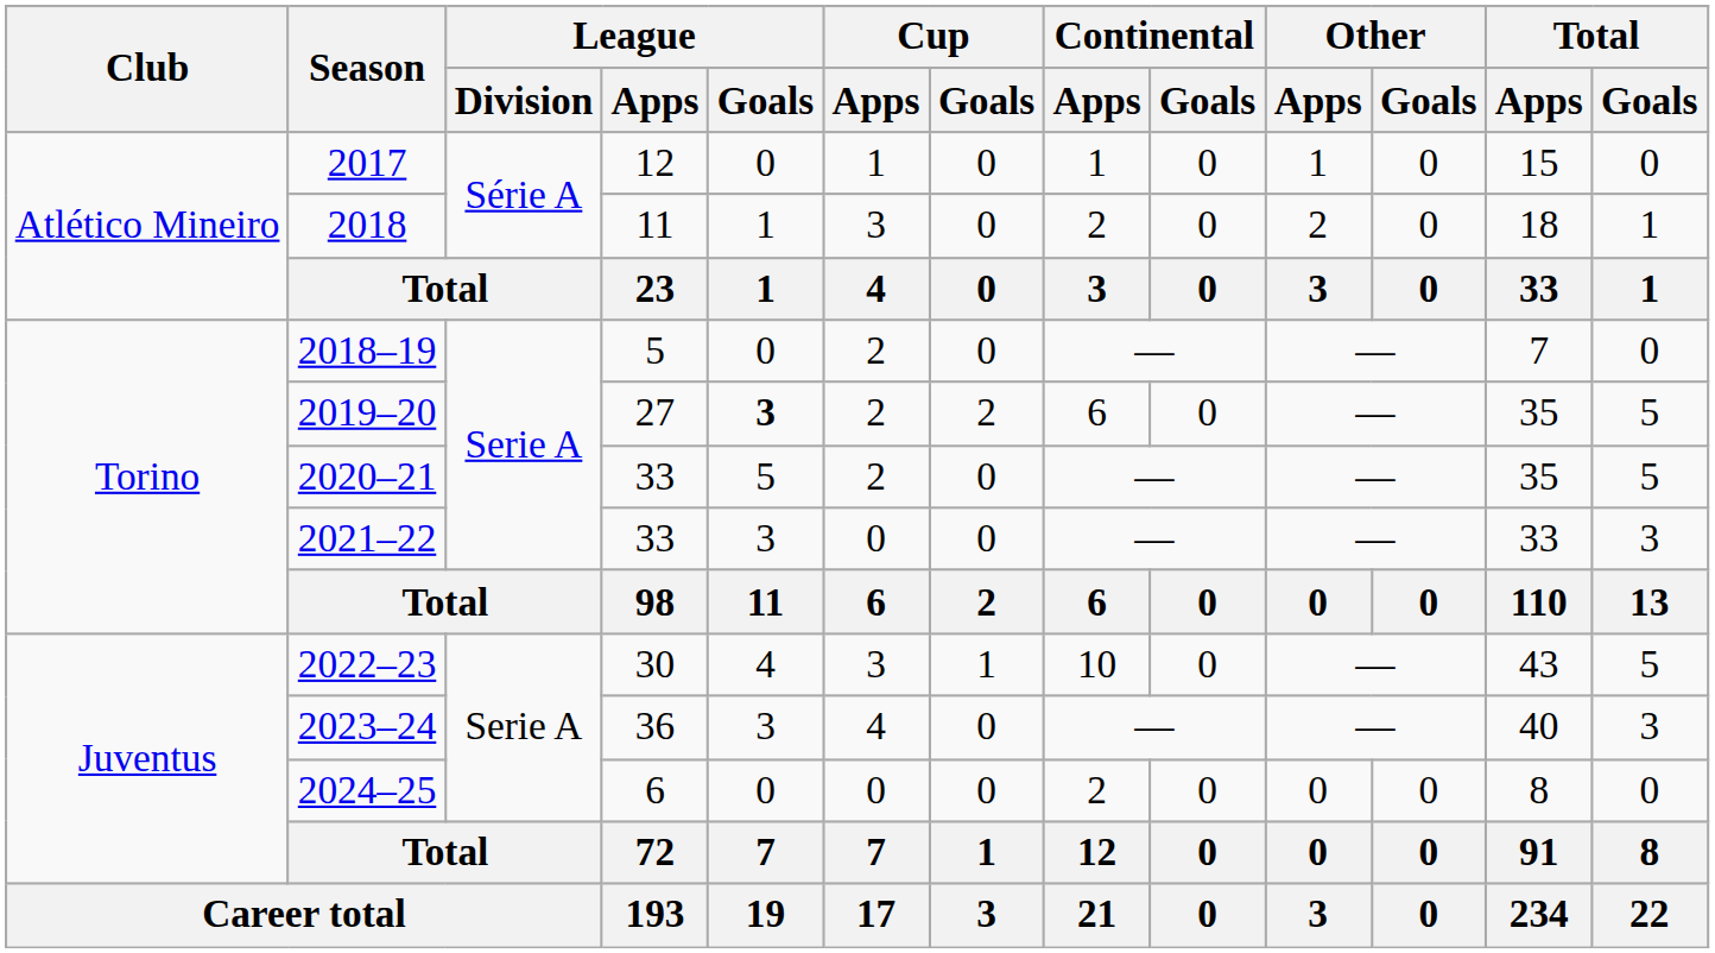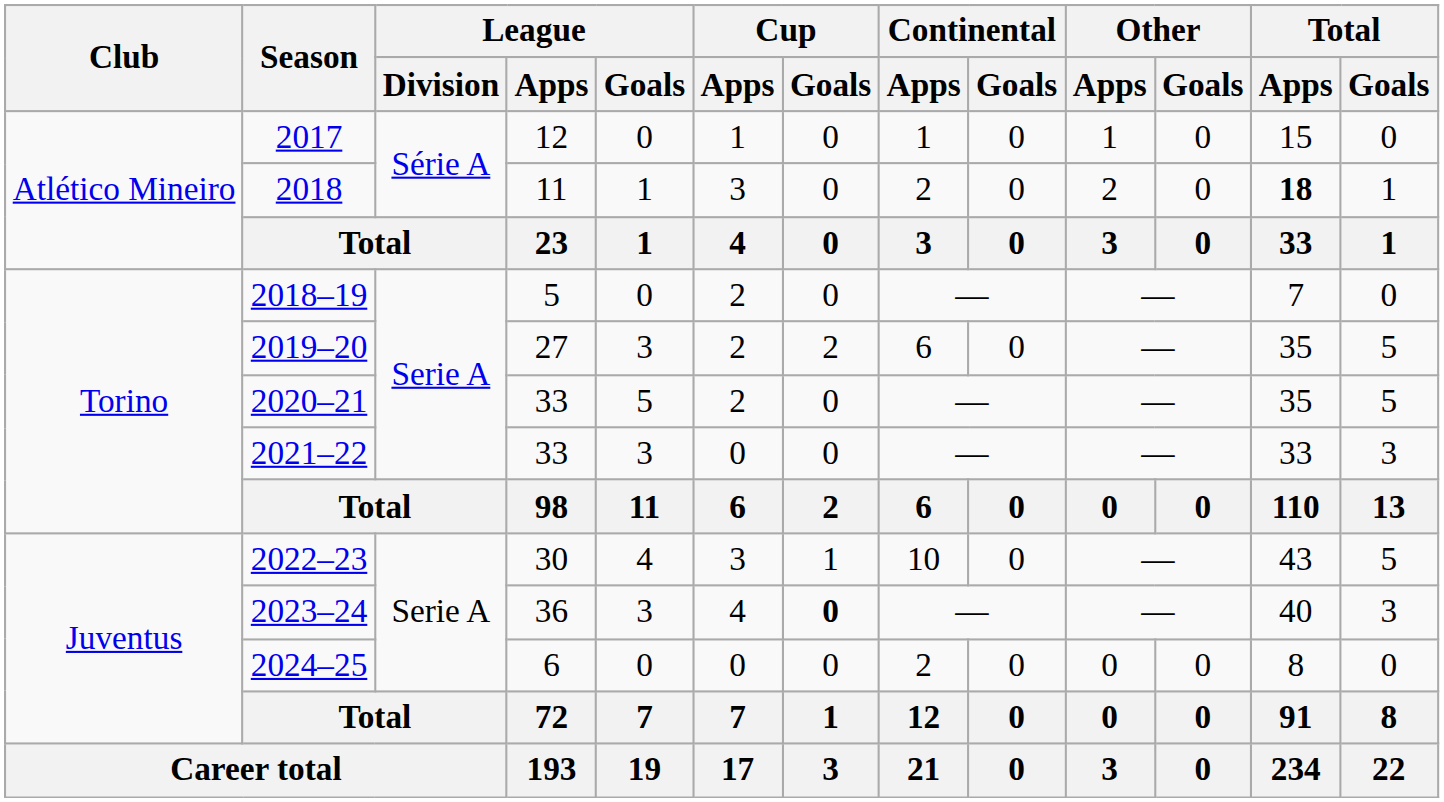2018 | Total / Apps: normal -> bold
2019–20 | League / Goals: bold -> normal
2023–24 | Cup / Goals: normal -> bold
